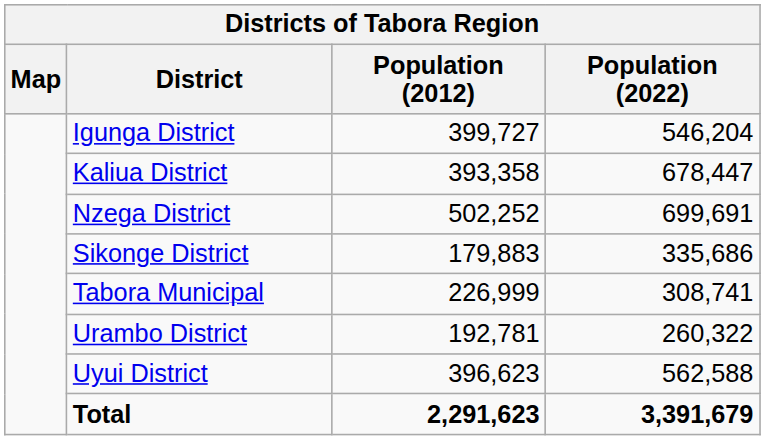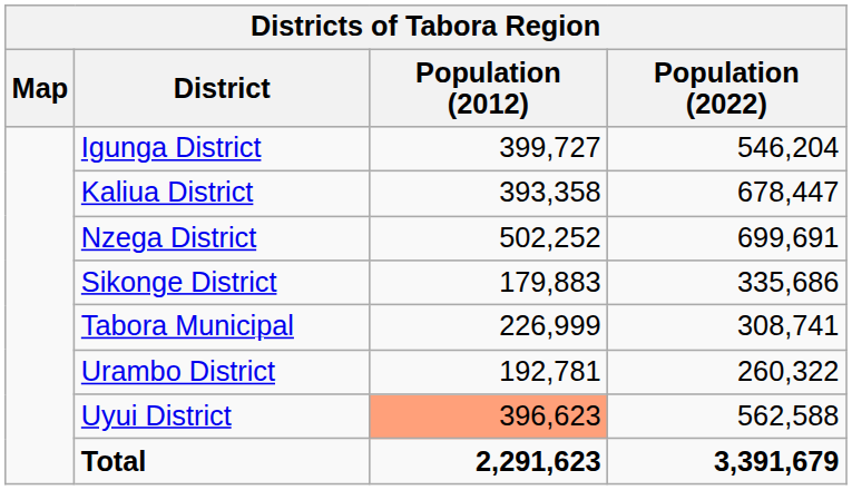Uyui District | Population (2012): no background -> lightsalmon background
